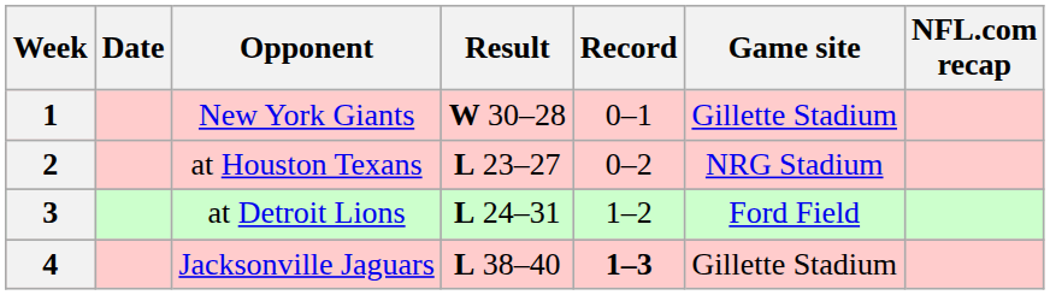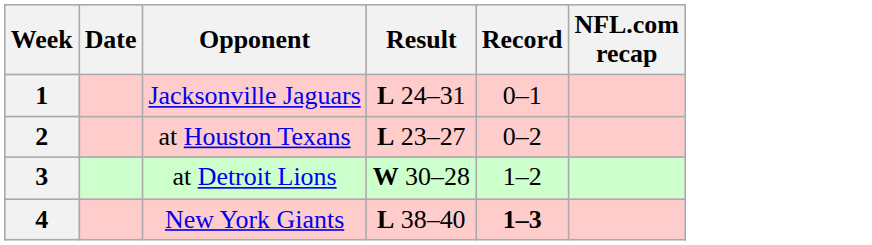- column: Game site | Gillette Stadium | NRG Stadium | Ford Field | Gillette Stadium
1 | Opponent: New York Giants -> Jacksonville Jaguars
1 | Result: W 30–28 -> L 24–31
3 | Result: L 24–31 -> W 30–28
4 | Opponent: Jacksonville Jaguars -> New York Giants
